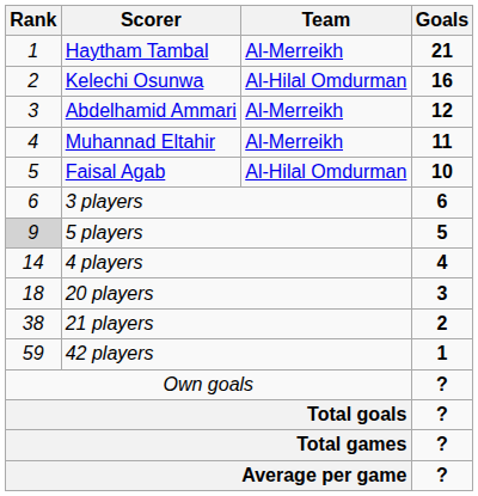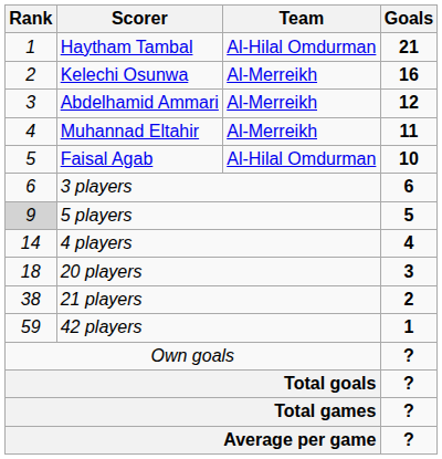Haytham Tambal | Team: Al-Merreikh -> Al-Hilal Omdurman
Kelechi Osunwa | Team: Al-Hilal Omdurman -> Al-Merreikh
